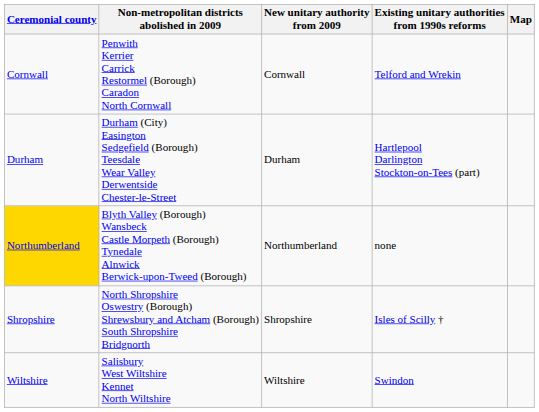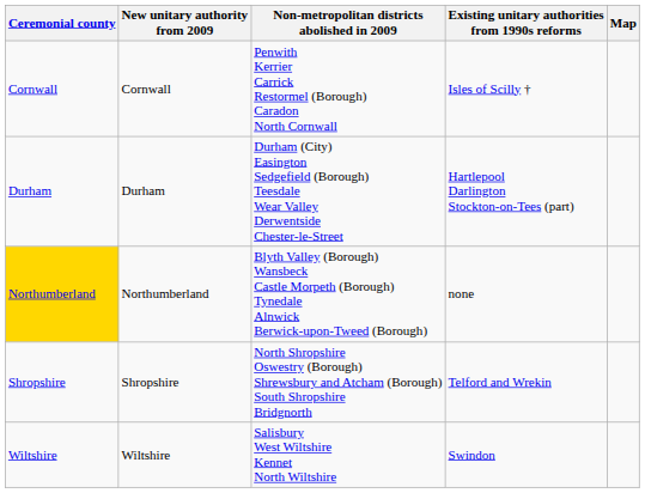columns swapped: Non-metropolitan districts abolished in 2009 <-> New unitary authority from 2009
row 2 | Existing unitary authorities from 1990s reforms: Telford and Wrekin -> Isles of Scilly †
row 5 | Existing unitary authorities from 1990s reforms: Isles of Scilly † -> Telford and Wrekin
